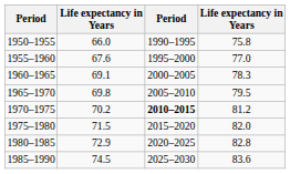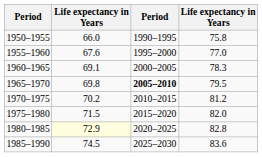1965–1970 | column 3: normal -> bold
1970–1975 | column 3: bold -> normal
1980–1985 | column 2: no background -> lightyellow background
